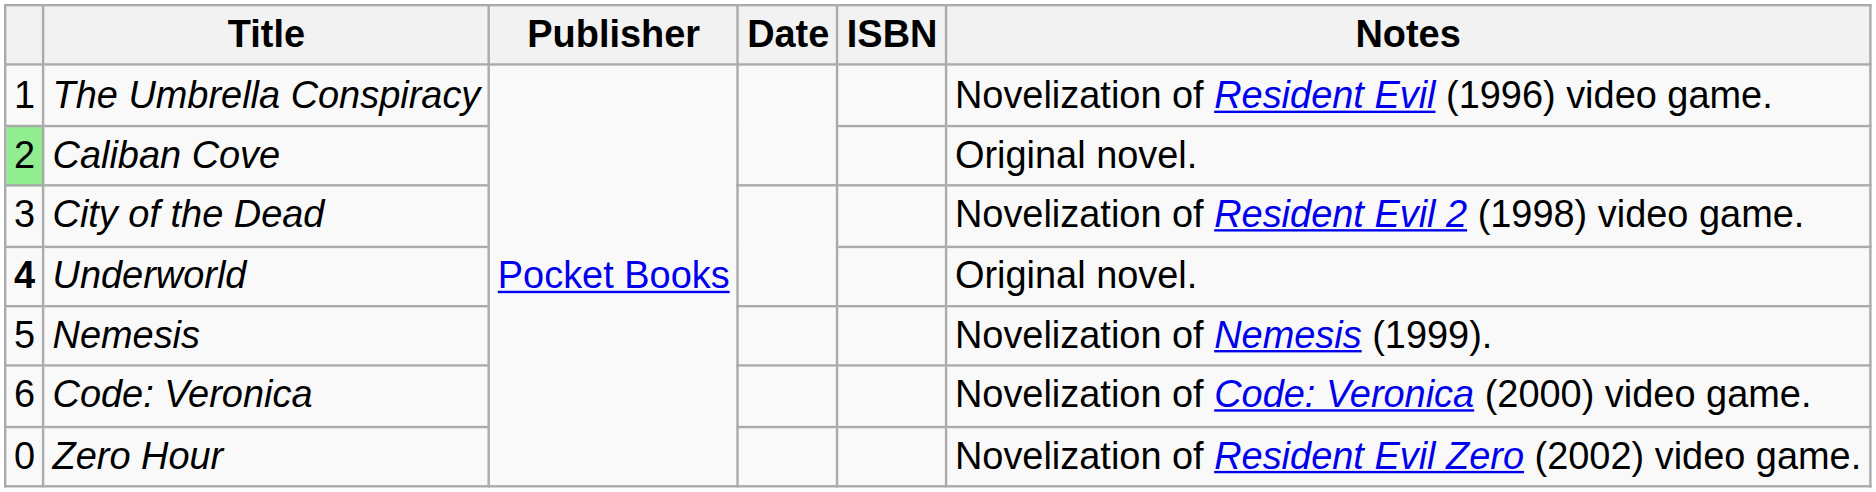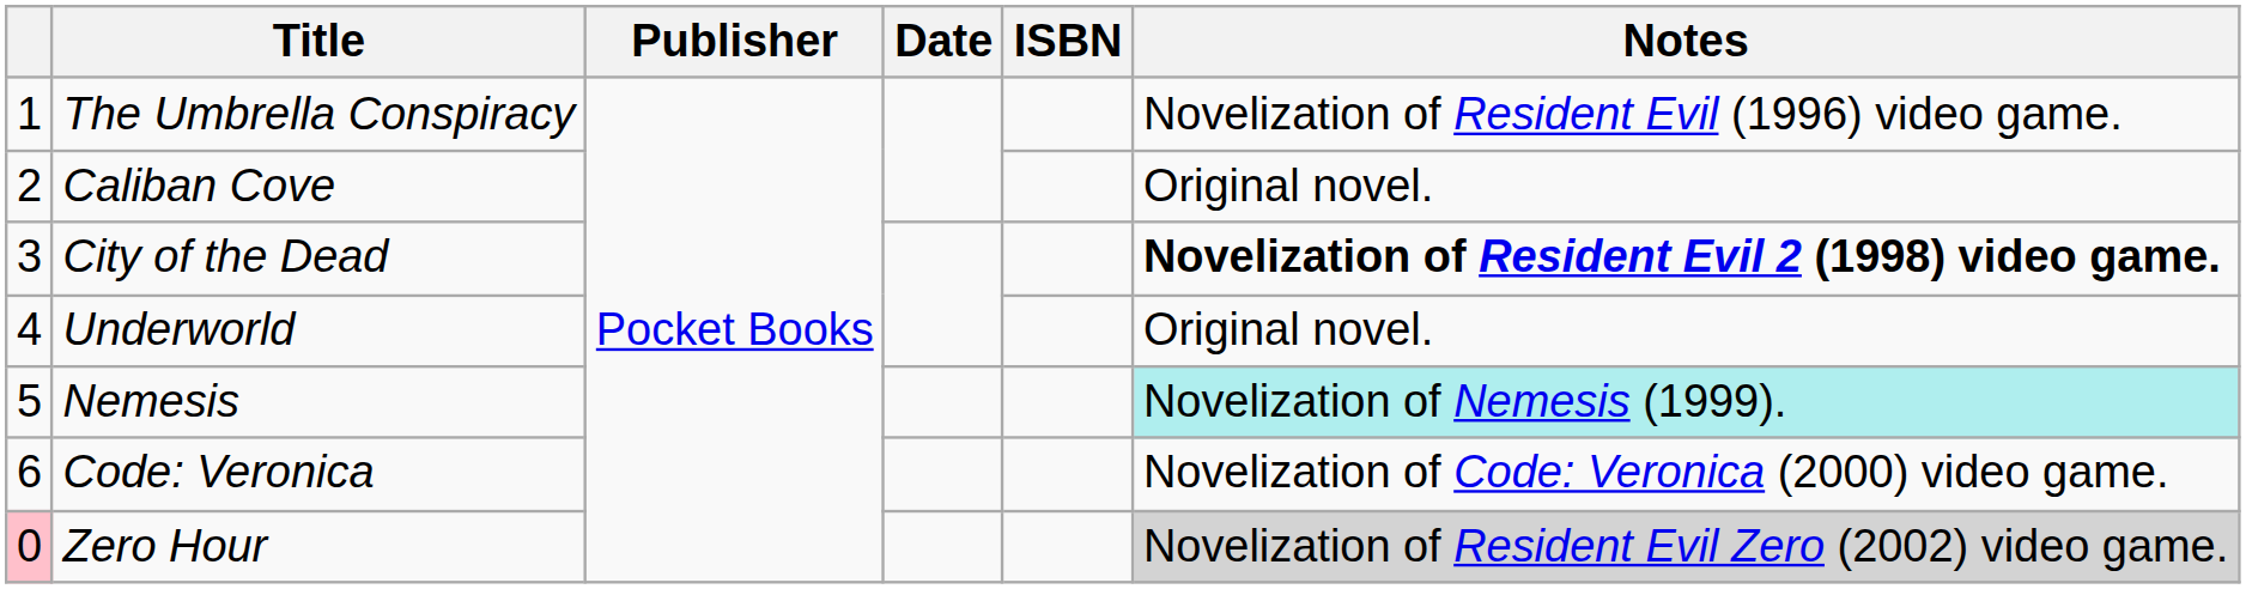Caliban Cove | column 1: lightgreen background -> no background
City of the Dead | Notes: normal -> bold
Underworld | column 1: bold -> normal
Nemesis | Notes: no background -> paleturquoise background
Zero Hour | column 1: no background -> pink background
Zero Hour | Notes: no background -> lightgrey background
